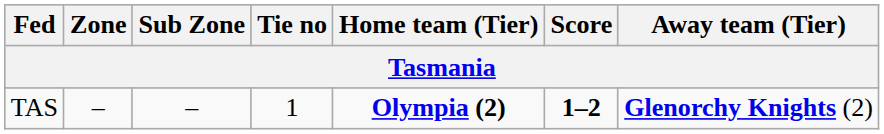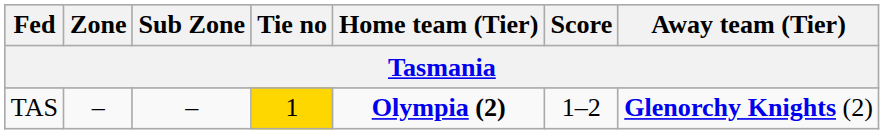TAS | Tie no: no background -> gold background
TAS | Score: bold -> normal
